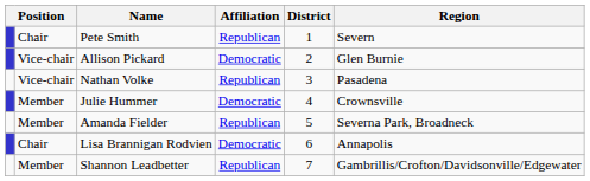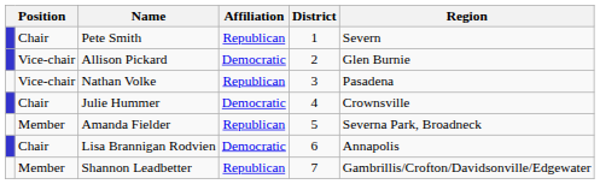Julie Hummer | column 2: Member -> Chair
